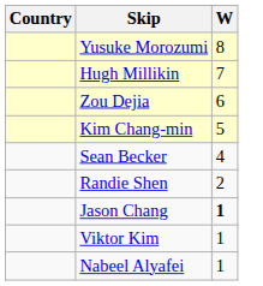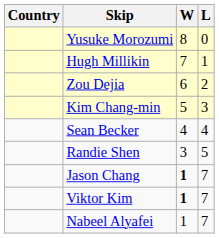+ column: L | 0 | 1 | 2 | 3 | 4 | 5 | 7 | 7 | 7
Randie Shen | W: 2 -> 3
Viktor Kim | W: normal -> bold
